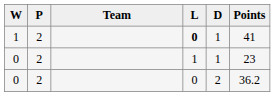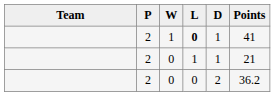columns swapped: Team <-> W
row 3 | Points: 23 -> 21
